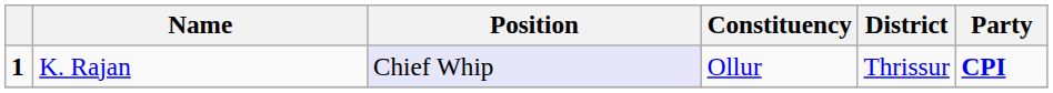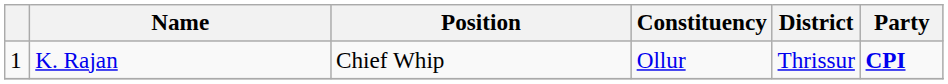K. Rajan | column 1: bold -> normal
K. Rajan | Position: lavender background -> no background
